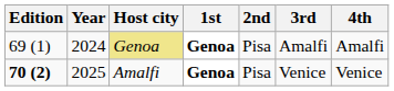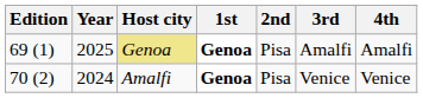row 2 | Year: 2024 -> 2025
row 3 | Edition: bold -> normal
row 3 | Year: 2025 -> 2024
